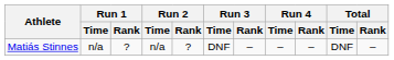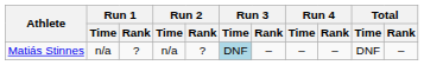Matiás Stinnes | Run 3 / Time: no background -> lightblue background
